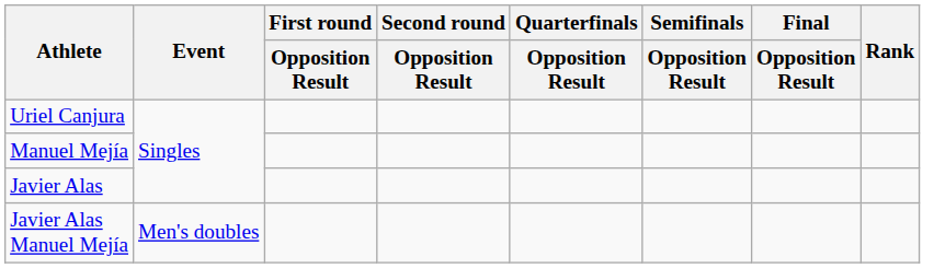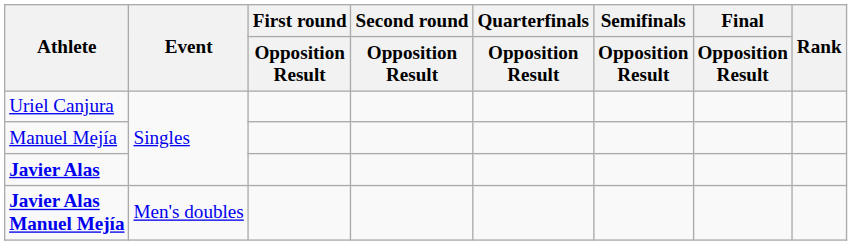Javier Alas | Athlete: normal -> bold
Javier Alas Manuel Mejía | Athlete: normal -> bold
